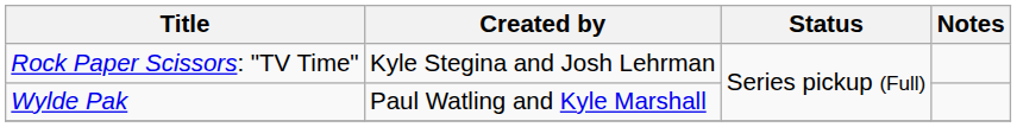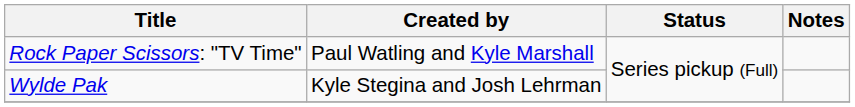Rock Paper Scissors: "TV Time" | Created by: Kyle Stegina and Josh Lehrman -> Paul Watling and Kyle Marshall
Wylde Pak | Created by: Paul Watling and Kyle Marshall -> Kyle Stegina and Josh Lehrman
